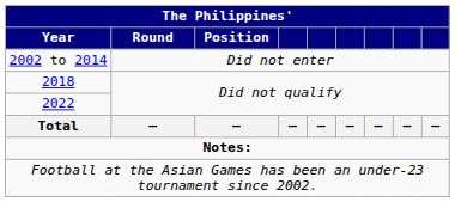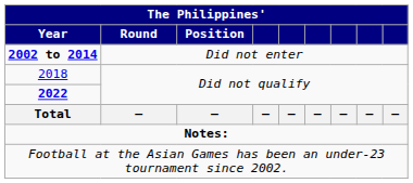2002 to 2014 | Year: normal -> bold
2022 | Year: normal -> bold
